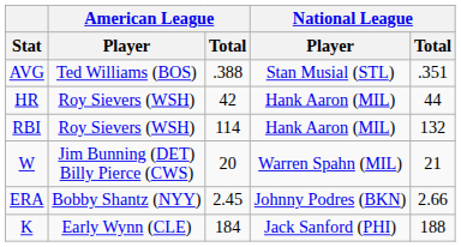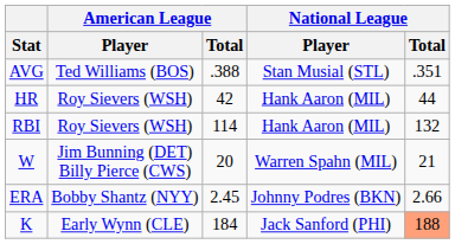K | National League / Total: no background -> lightsalmon background
